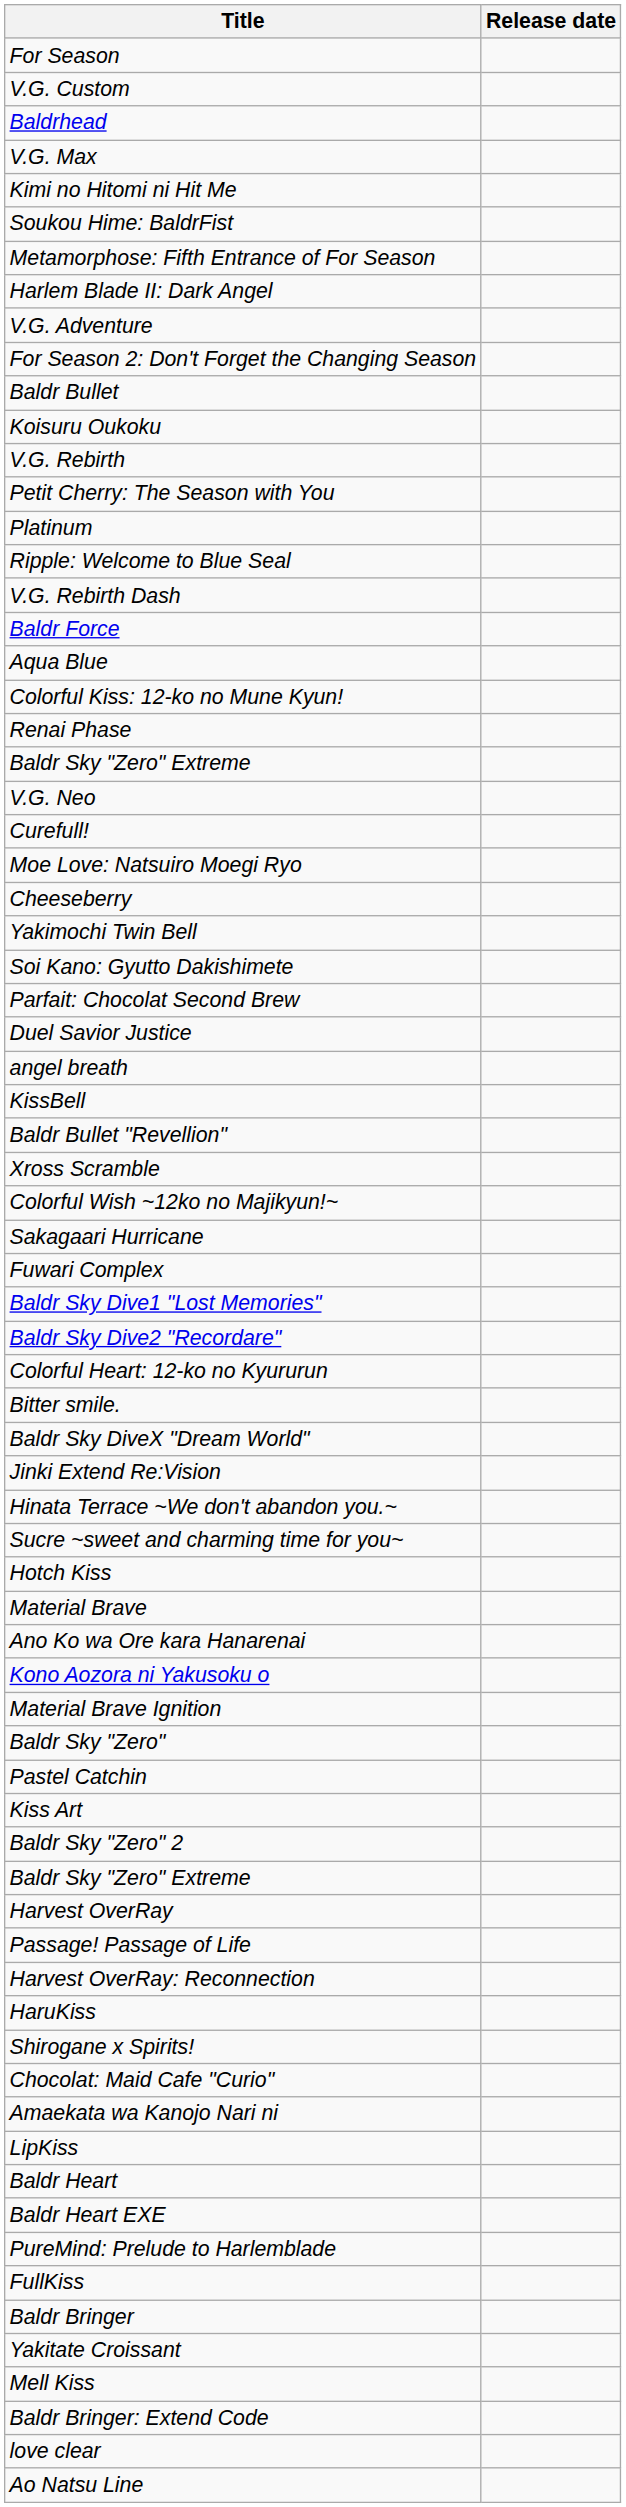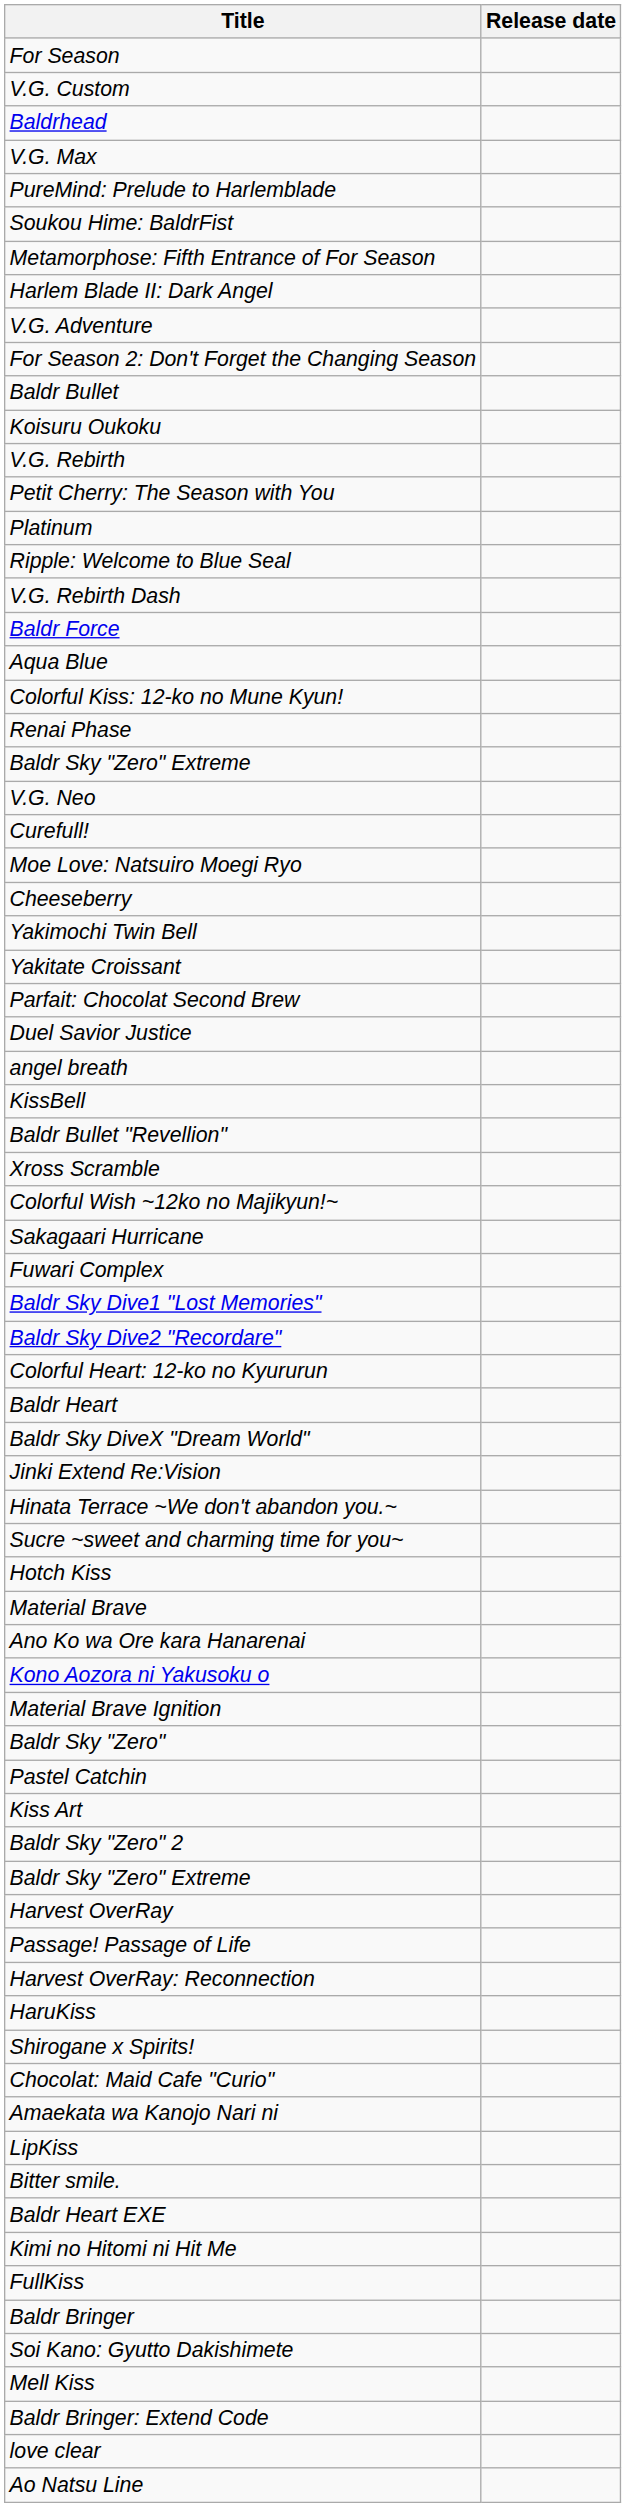row 6 | Title: Kimi no Hitomi ni Hit Me -> PureMind: Prelude to Harlemblade
row 29 | Title: Soi Kano: Gyutto Dakishimete -> Yakitate Croissant
row 42 | Title: Bitter smile. -> Baldr Heart
row 65 | Title: Baldr Heart -> Bitter smile.
row 67 | Title: PureMind: Prelude to Harlemblade -> Kimi no Hitomi ni Hit Me
row 70 | Title: Yakitate Croissant -> Soi Kano: Gyutto Dakishimete
